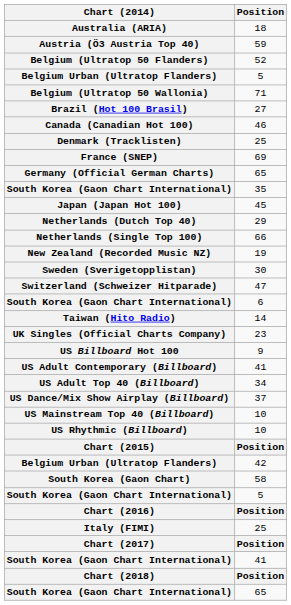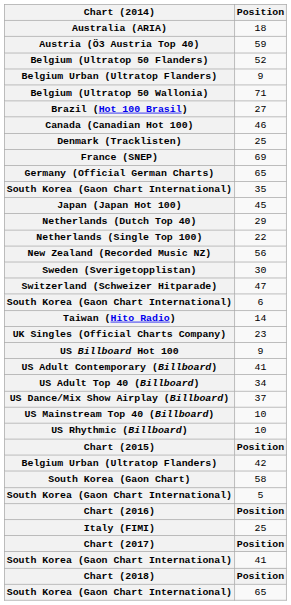row 5 | Position: 5 -> 9
row 15 | Position: 66 -> 22
row 16 | Position: 19 -> 56
